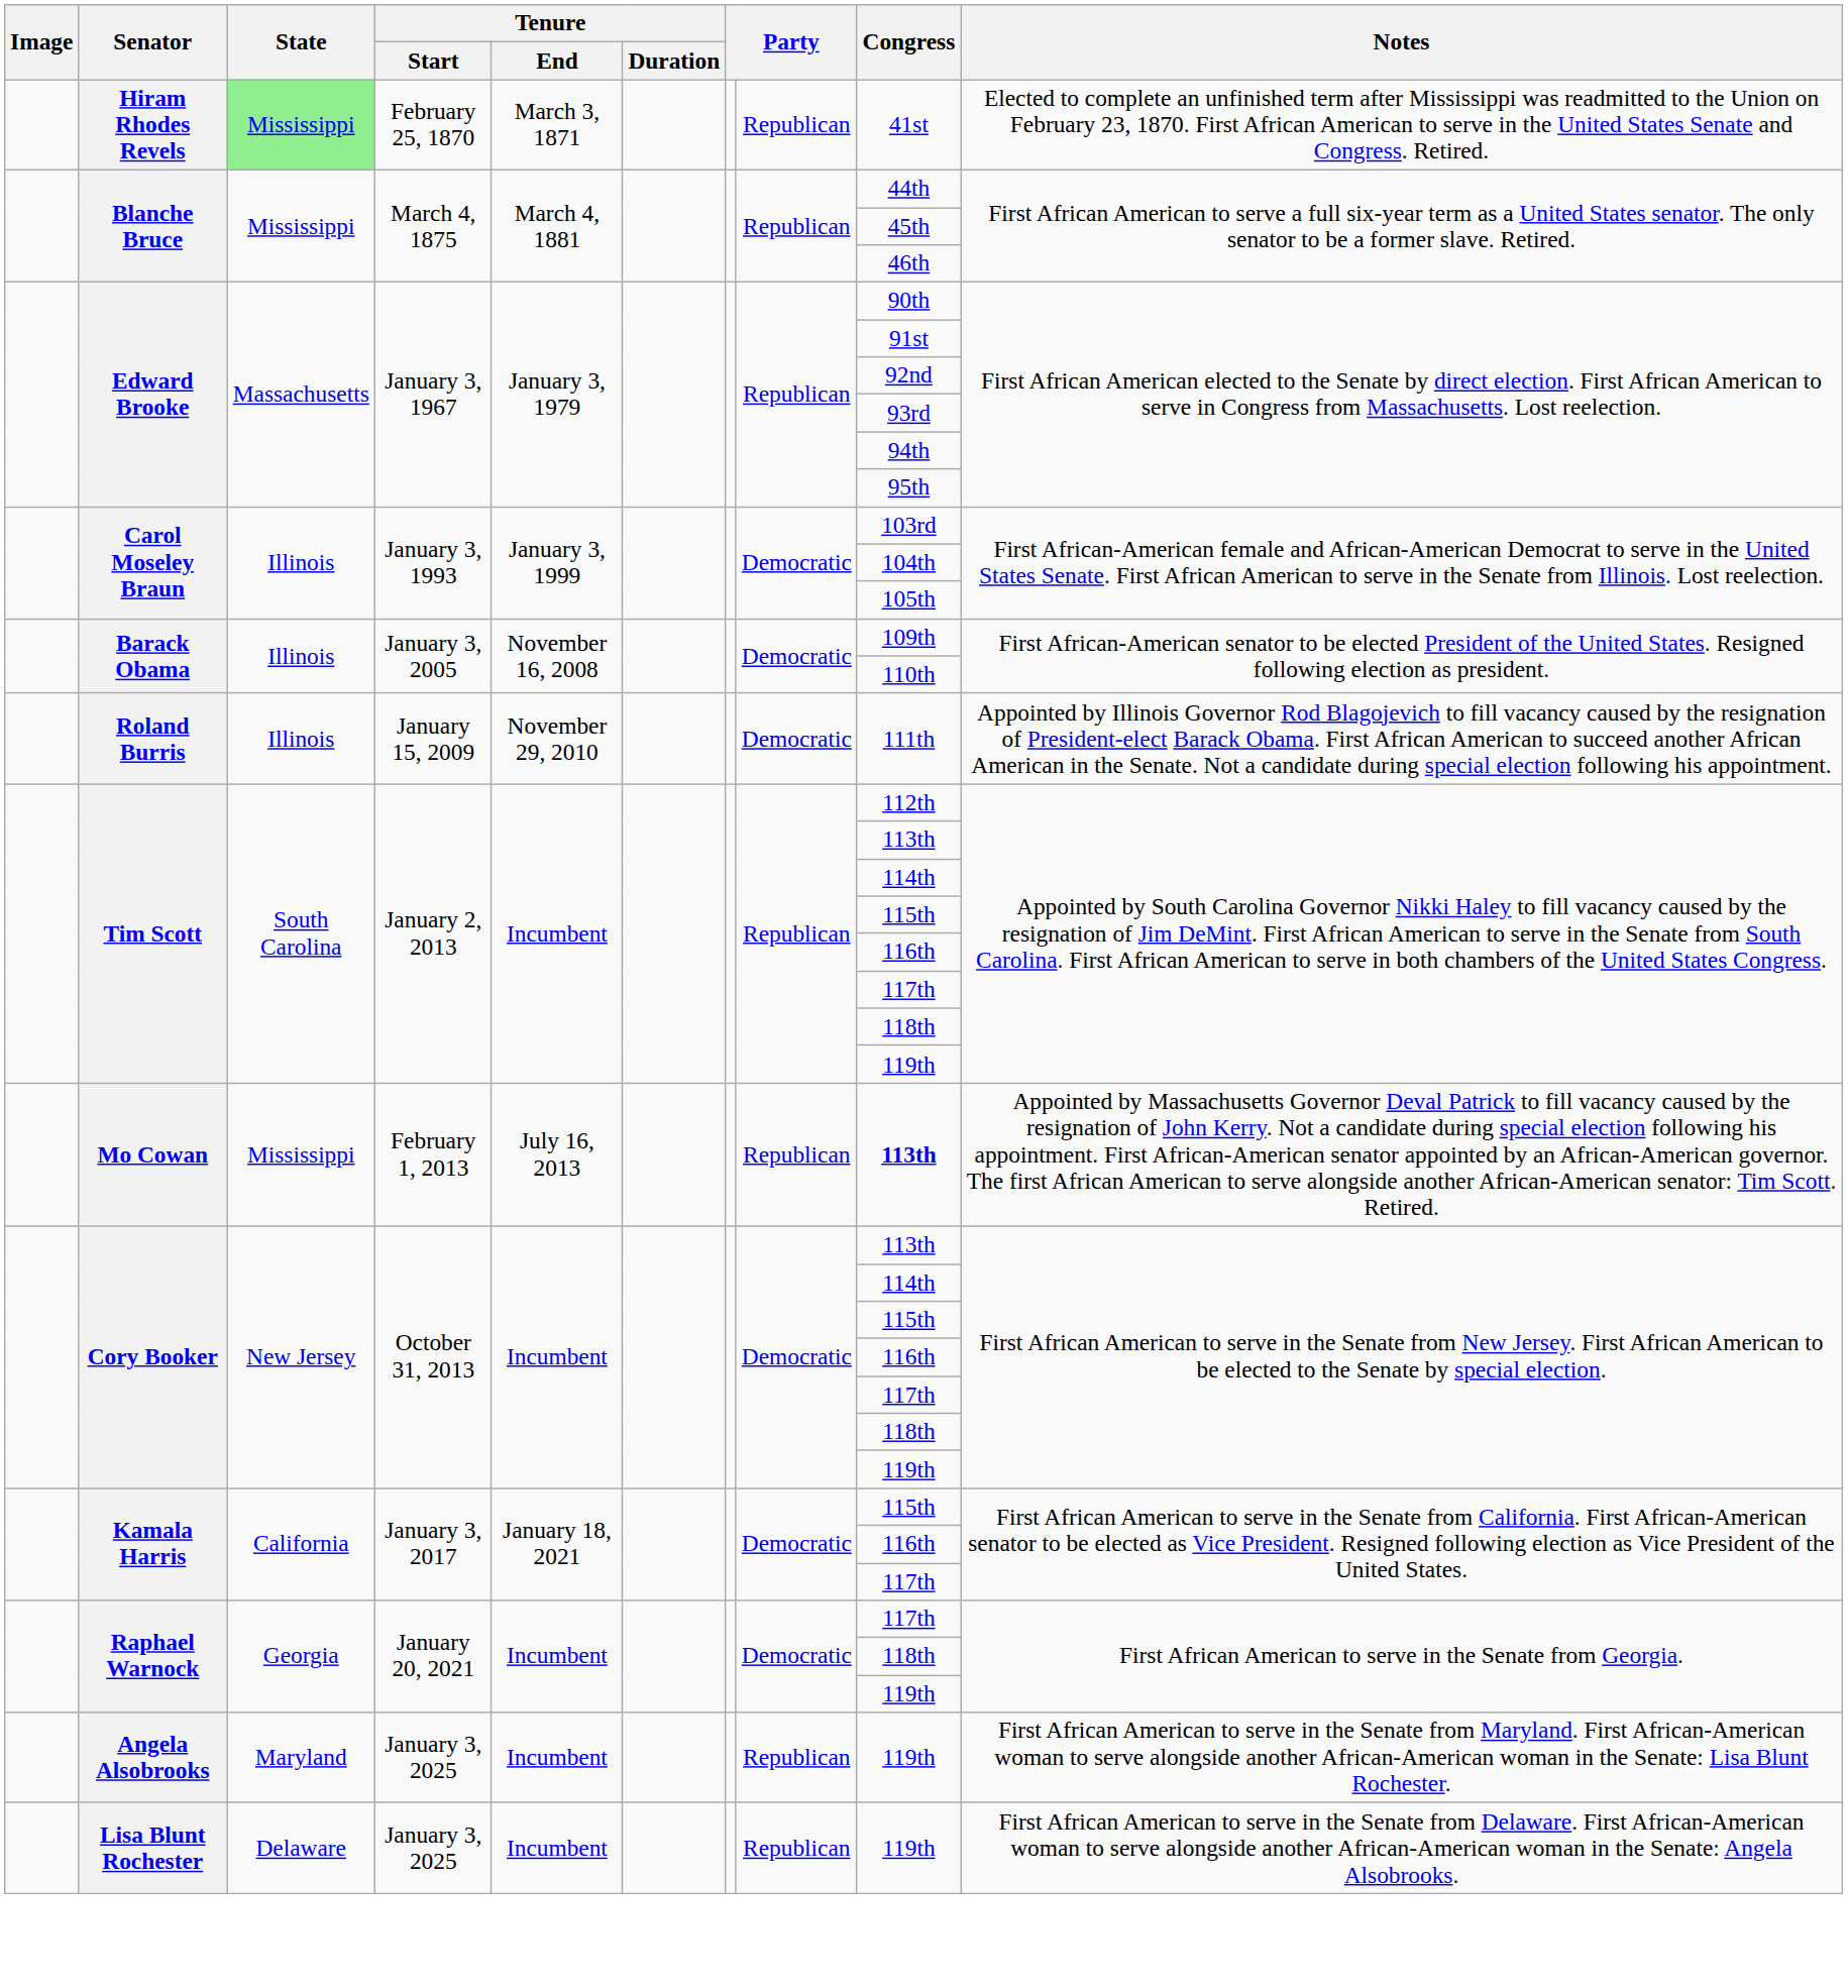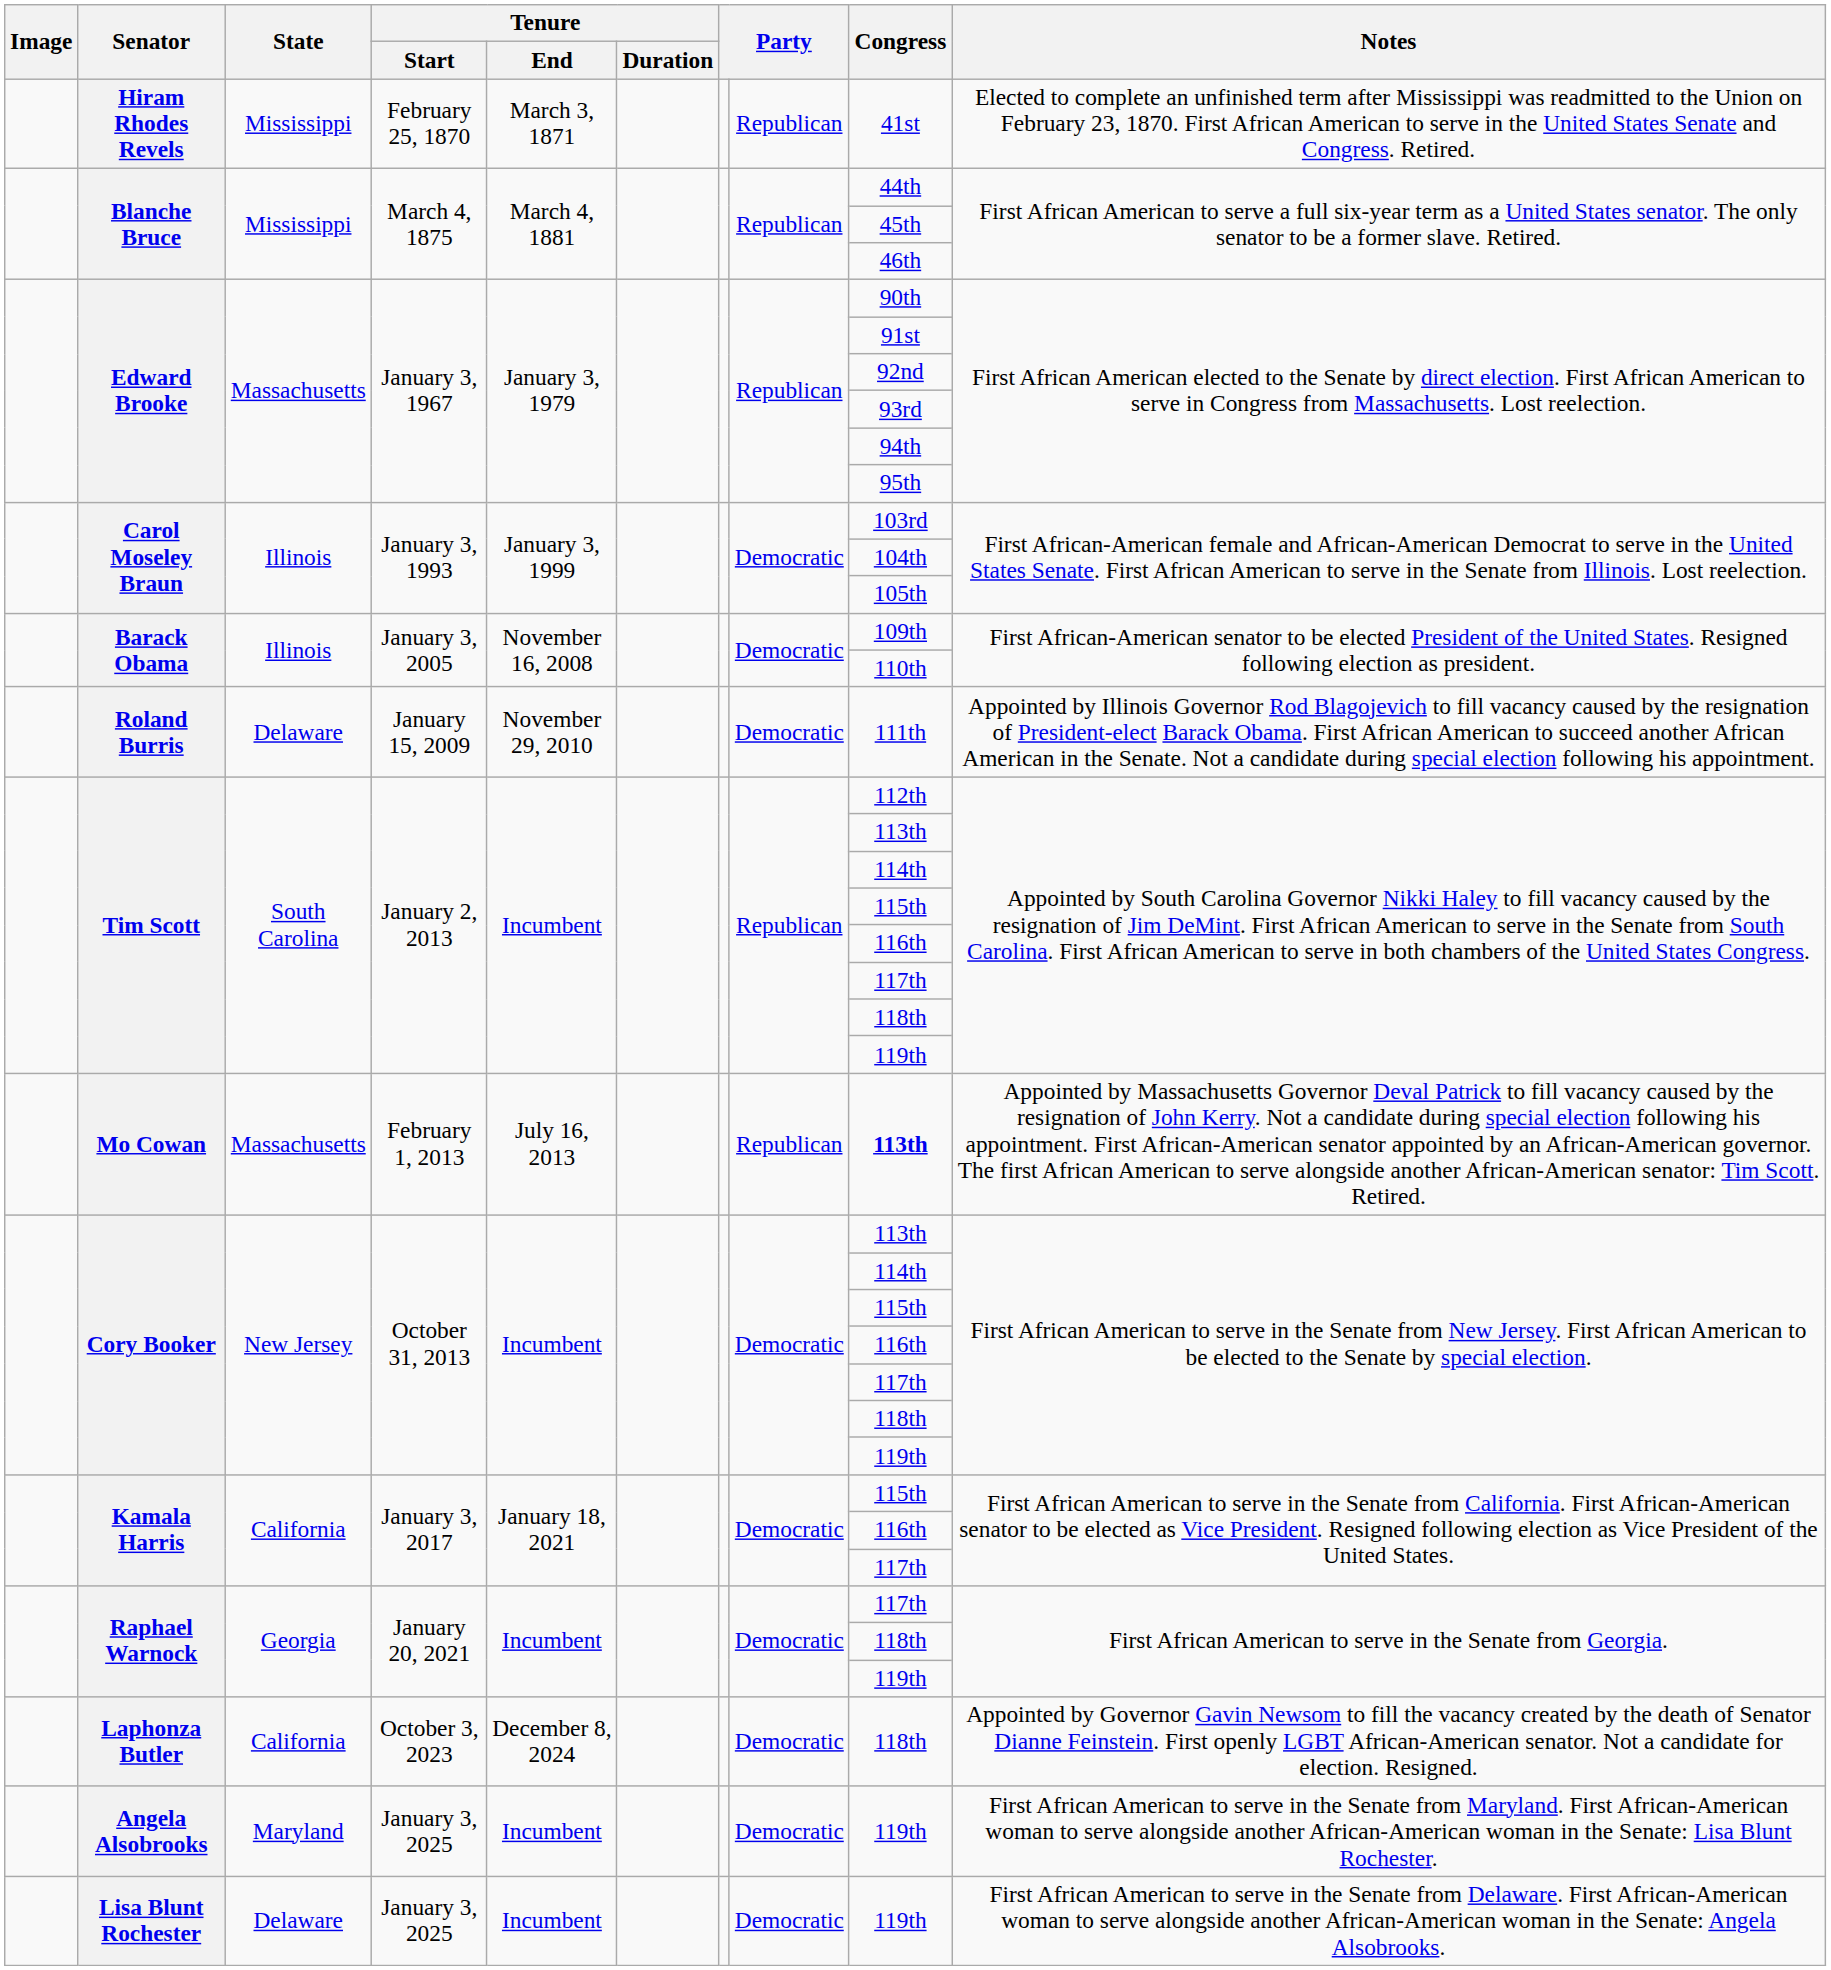Hiram Rhodes Revels | State: lightgreen background -> no background
Roland Burris | State: Illinois -> Delaware
Mo Cowan | State: Mississippi -> Massachusetts
+ row: Laphonza Butler | California | October 3, 2023 | December 8, 2024 | Democratic | 118th | Appointed by Governor Gavin Newsom to fill the vacancy created by the death of Senator Dianne Feinstein. First openly LGBT African-American senator. Not a candidate for election. Resigned.
Angela Alsobrooks | column 8: Republican -> Democratic
Lisa Blunt Rochester | column 8: Republican -> Democratic
